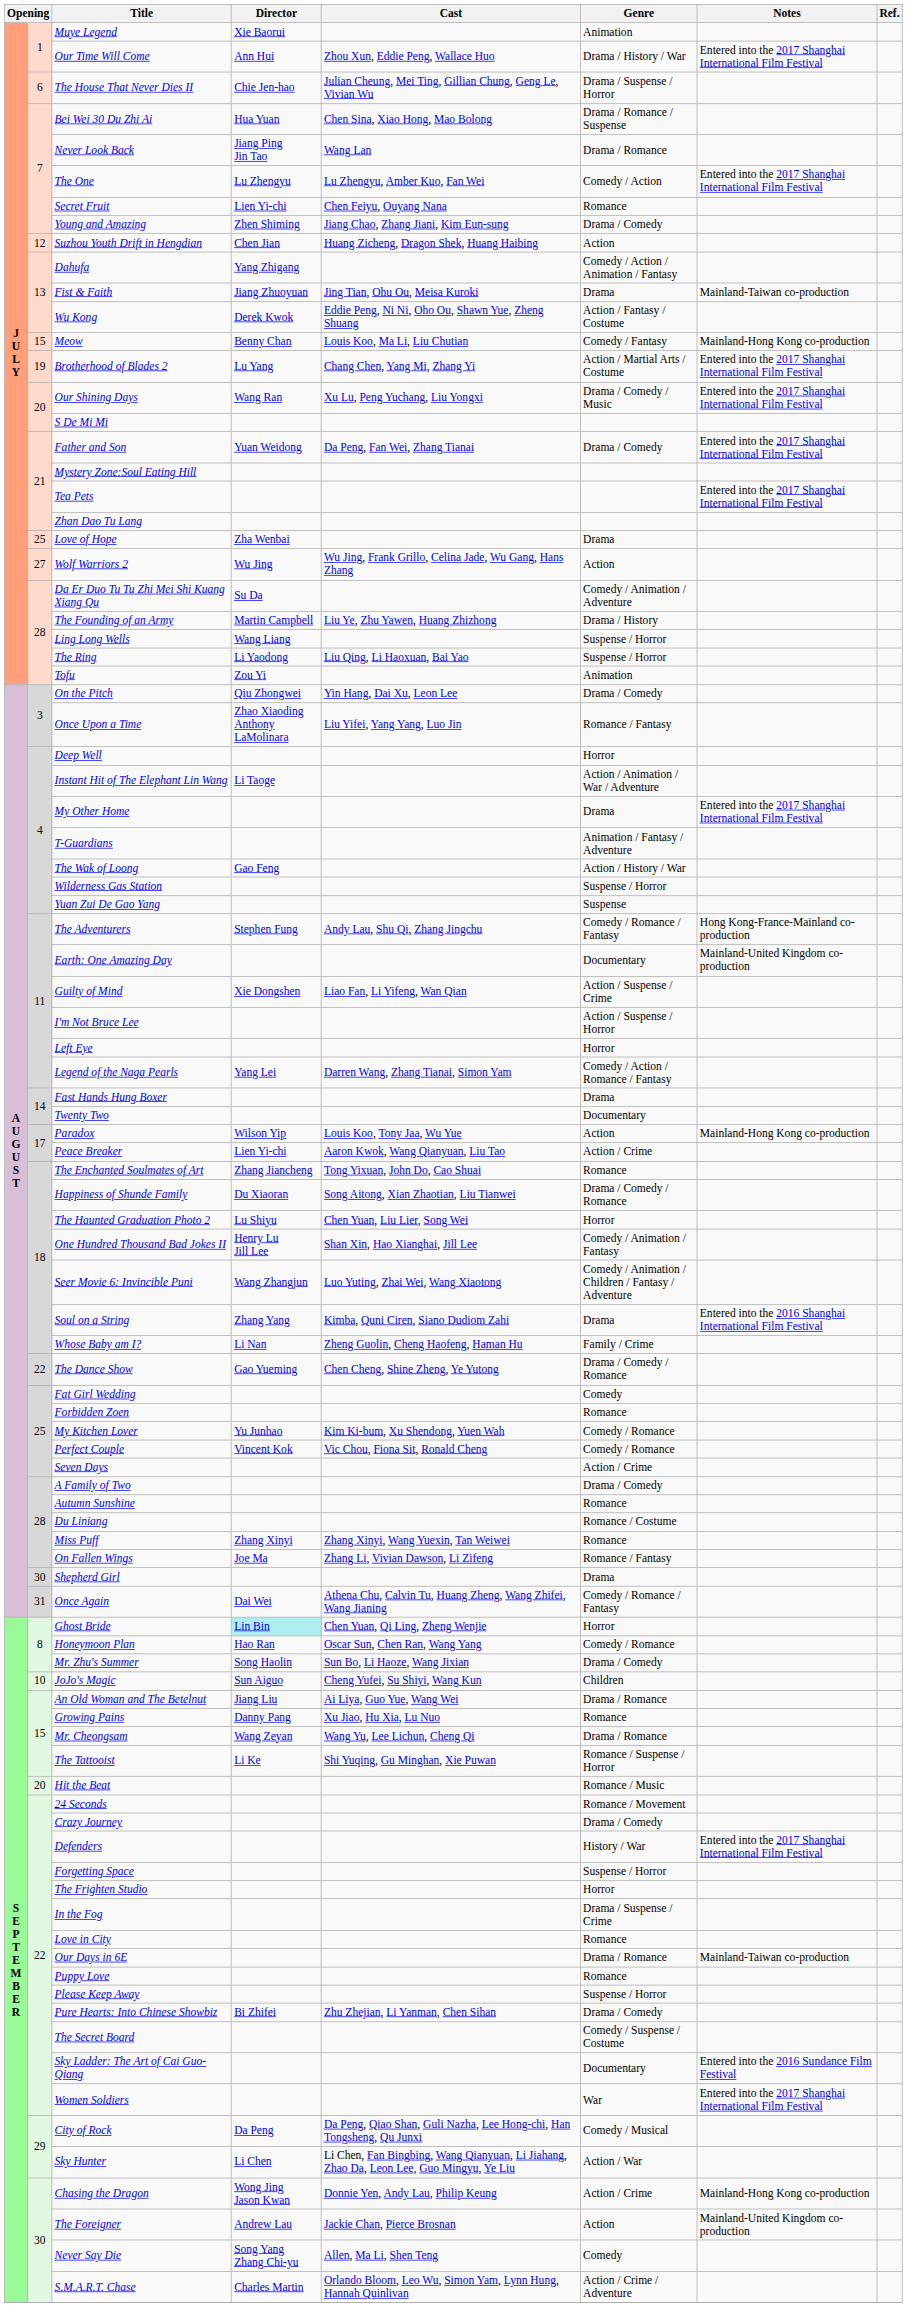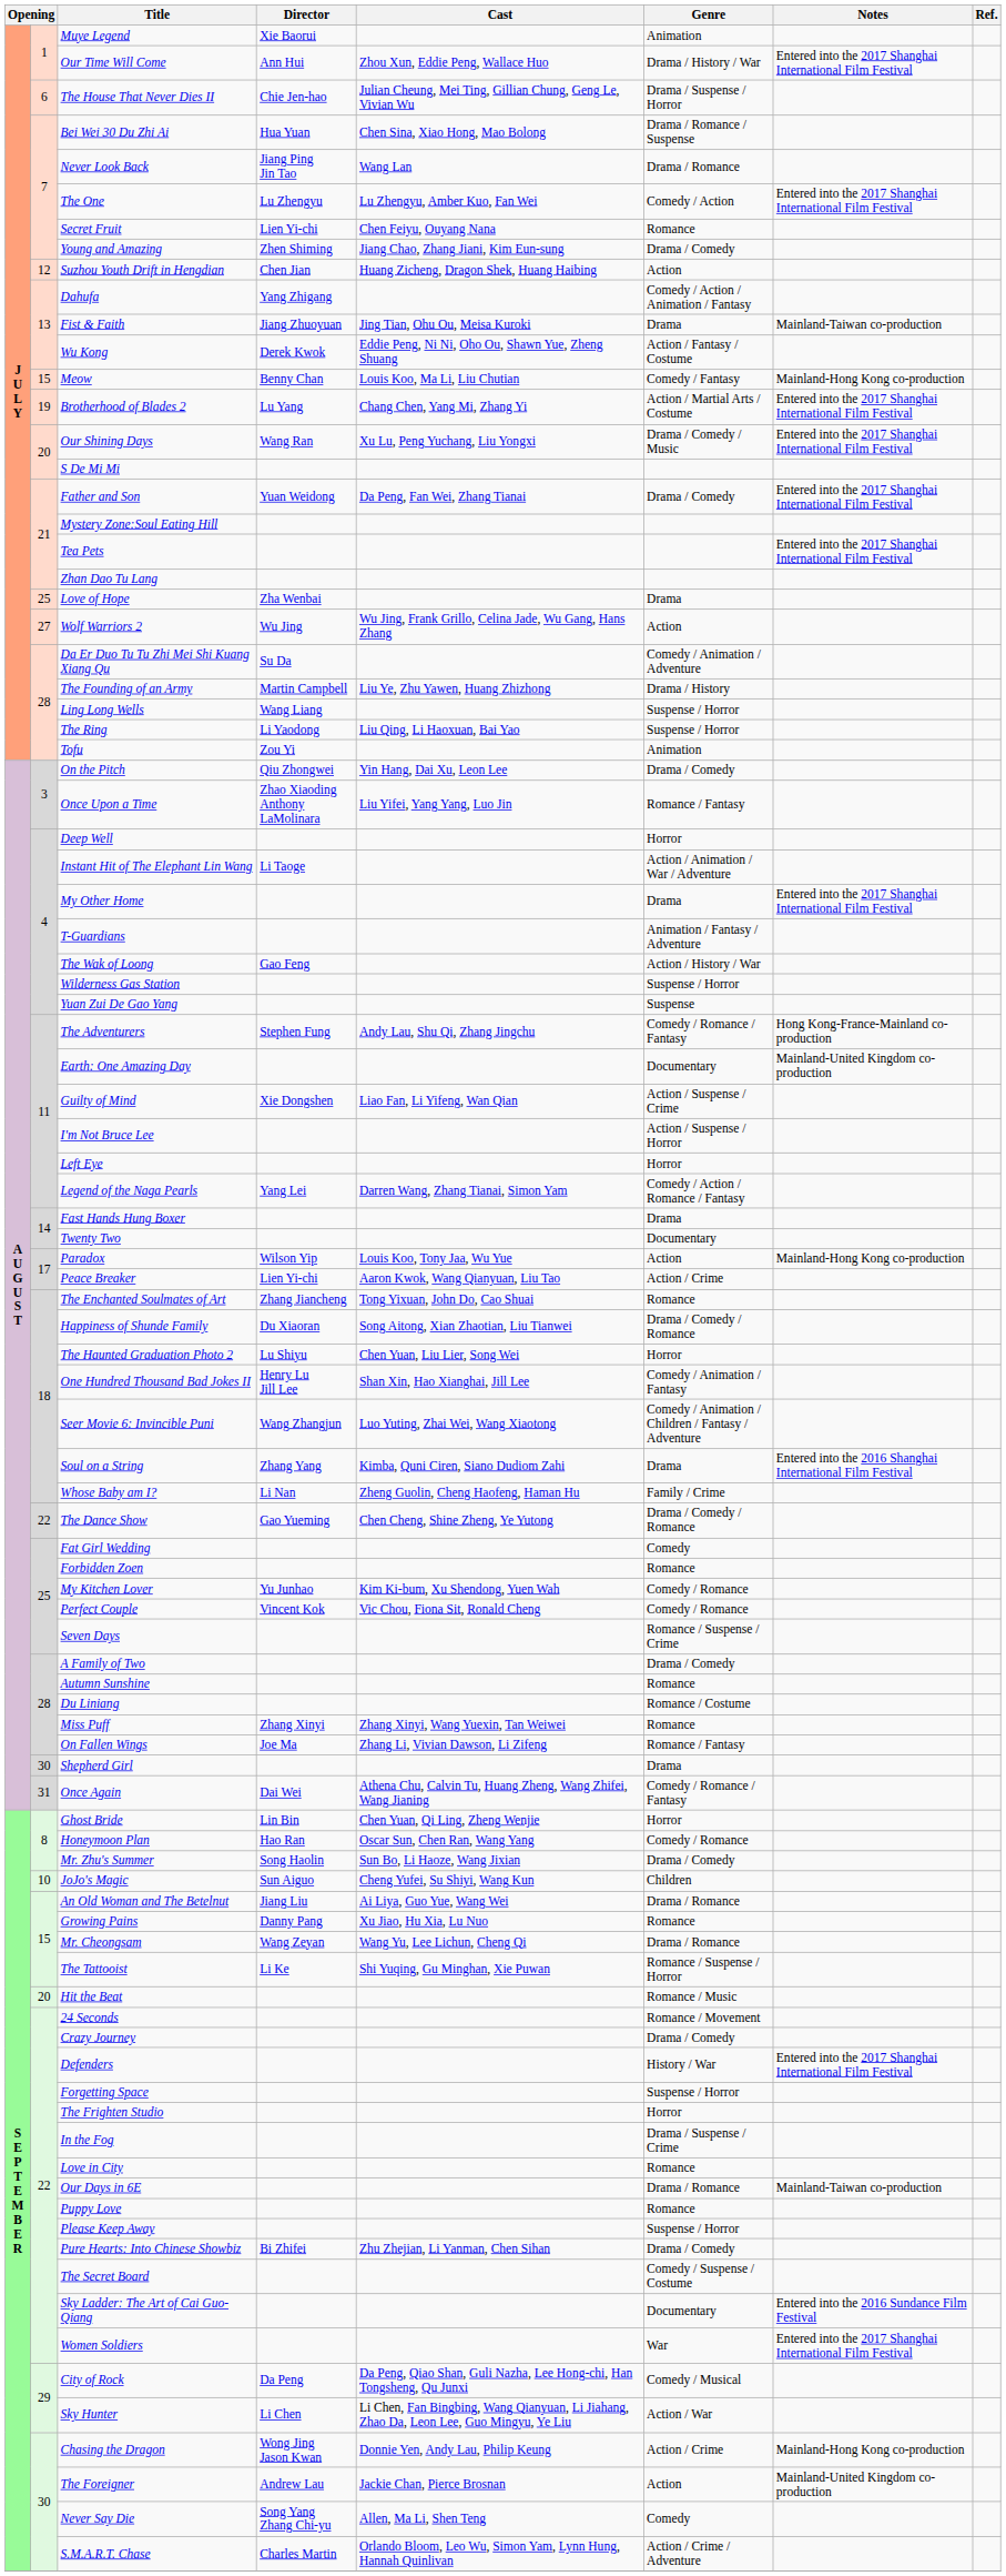Seven Days | Genre: Action / Crime -> Romance / Suspense / Crime
Ghost Bride | Director: paleturquoise background -> no background
